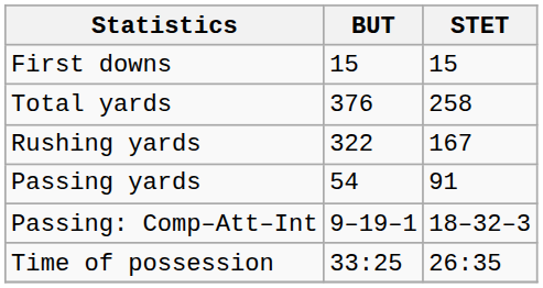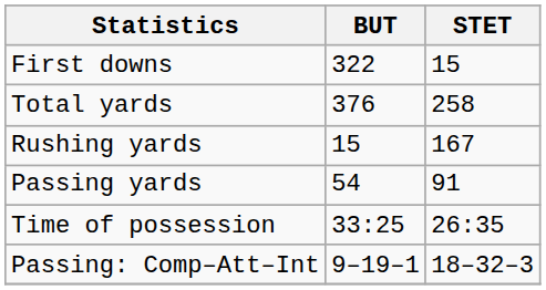First downs | BUT: 15 -> 322
Rushing yards | BUT: 322 -> 15
rows swapped: Passing: Comp–Att–Int <-> Time of possession
